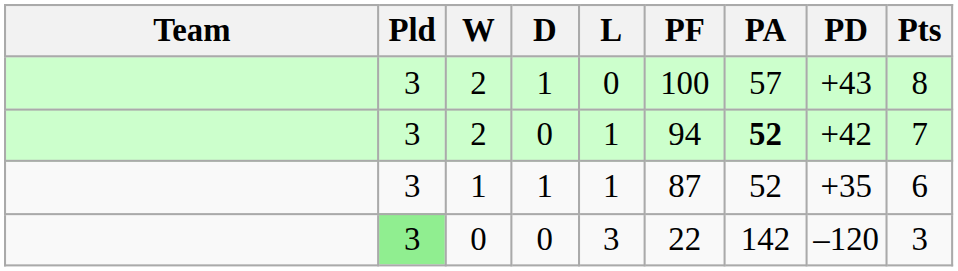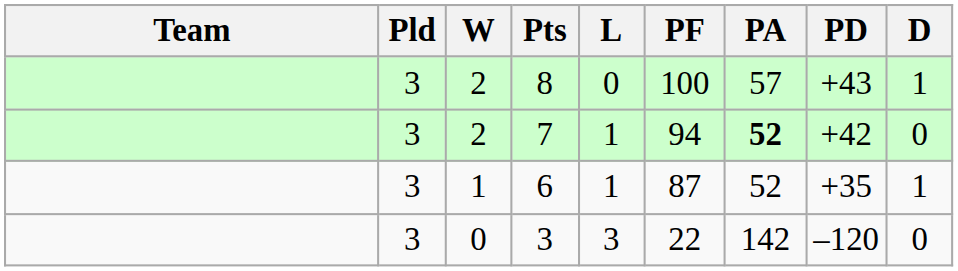columns swapped: D <-> Pts
row 5 | Pld: lightgreen background -> no background
